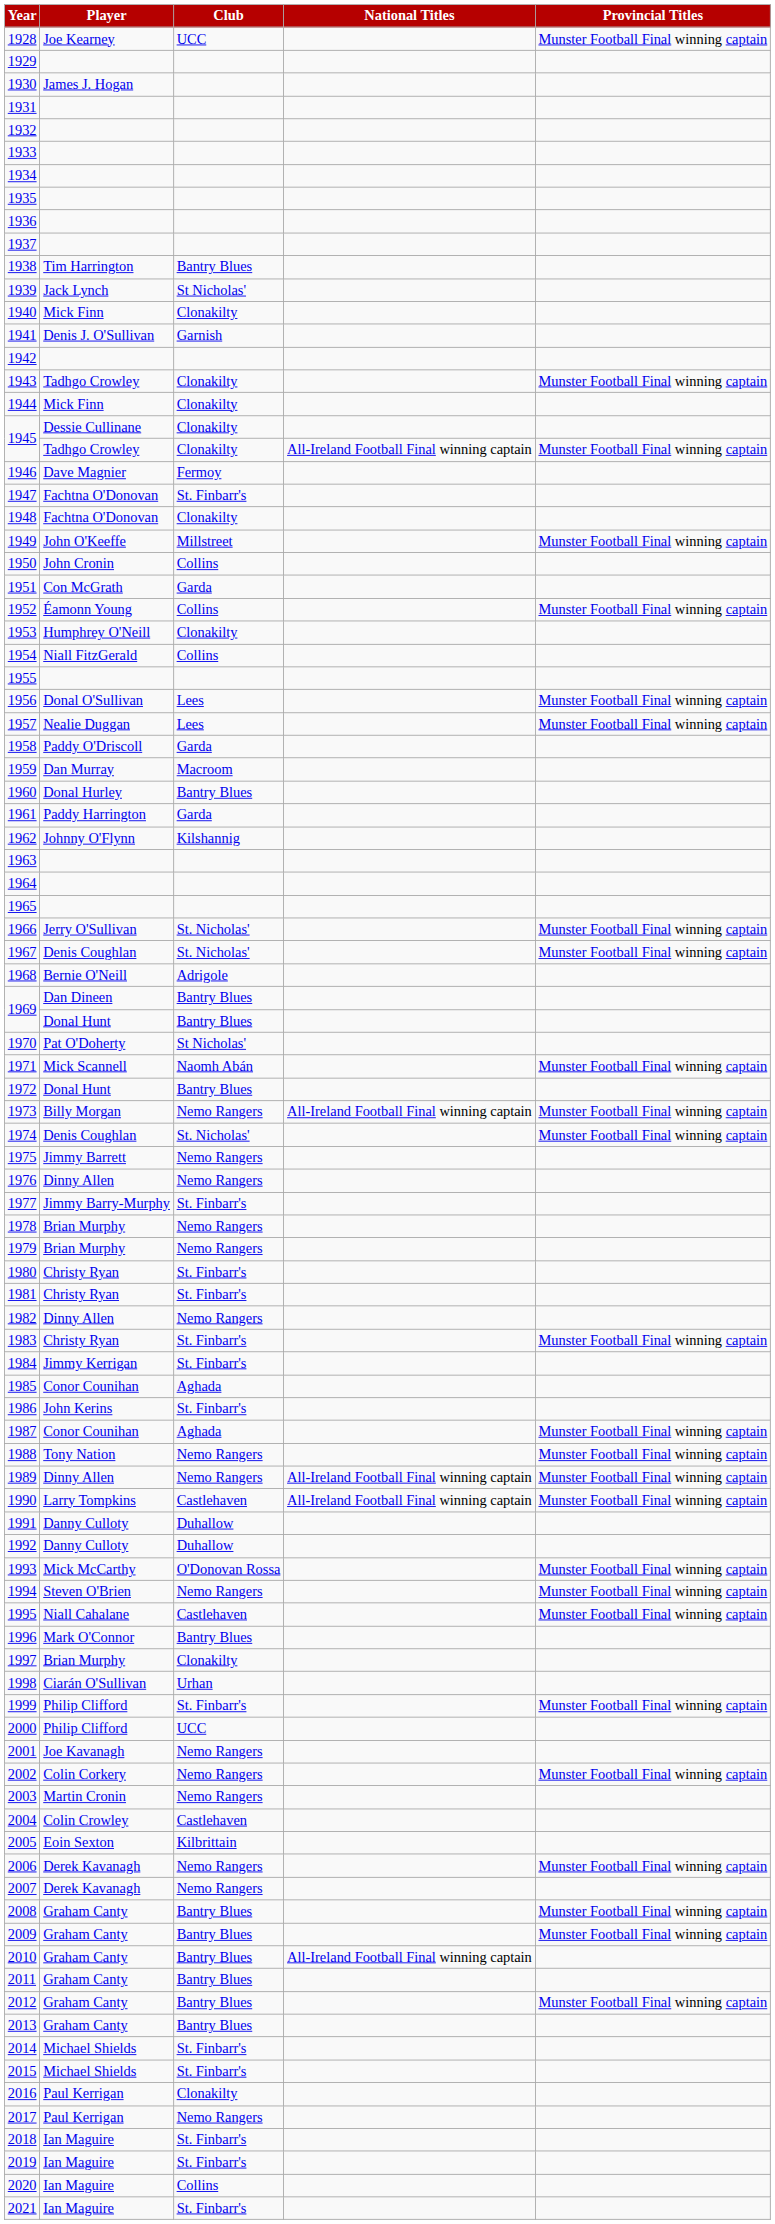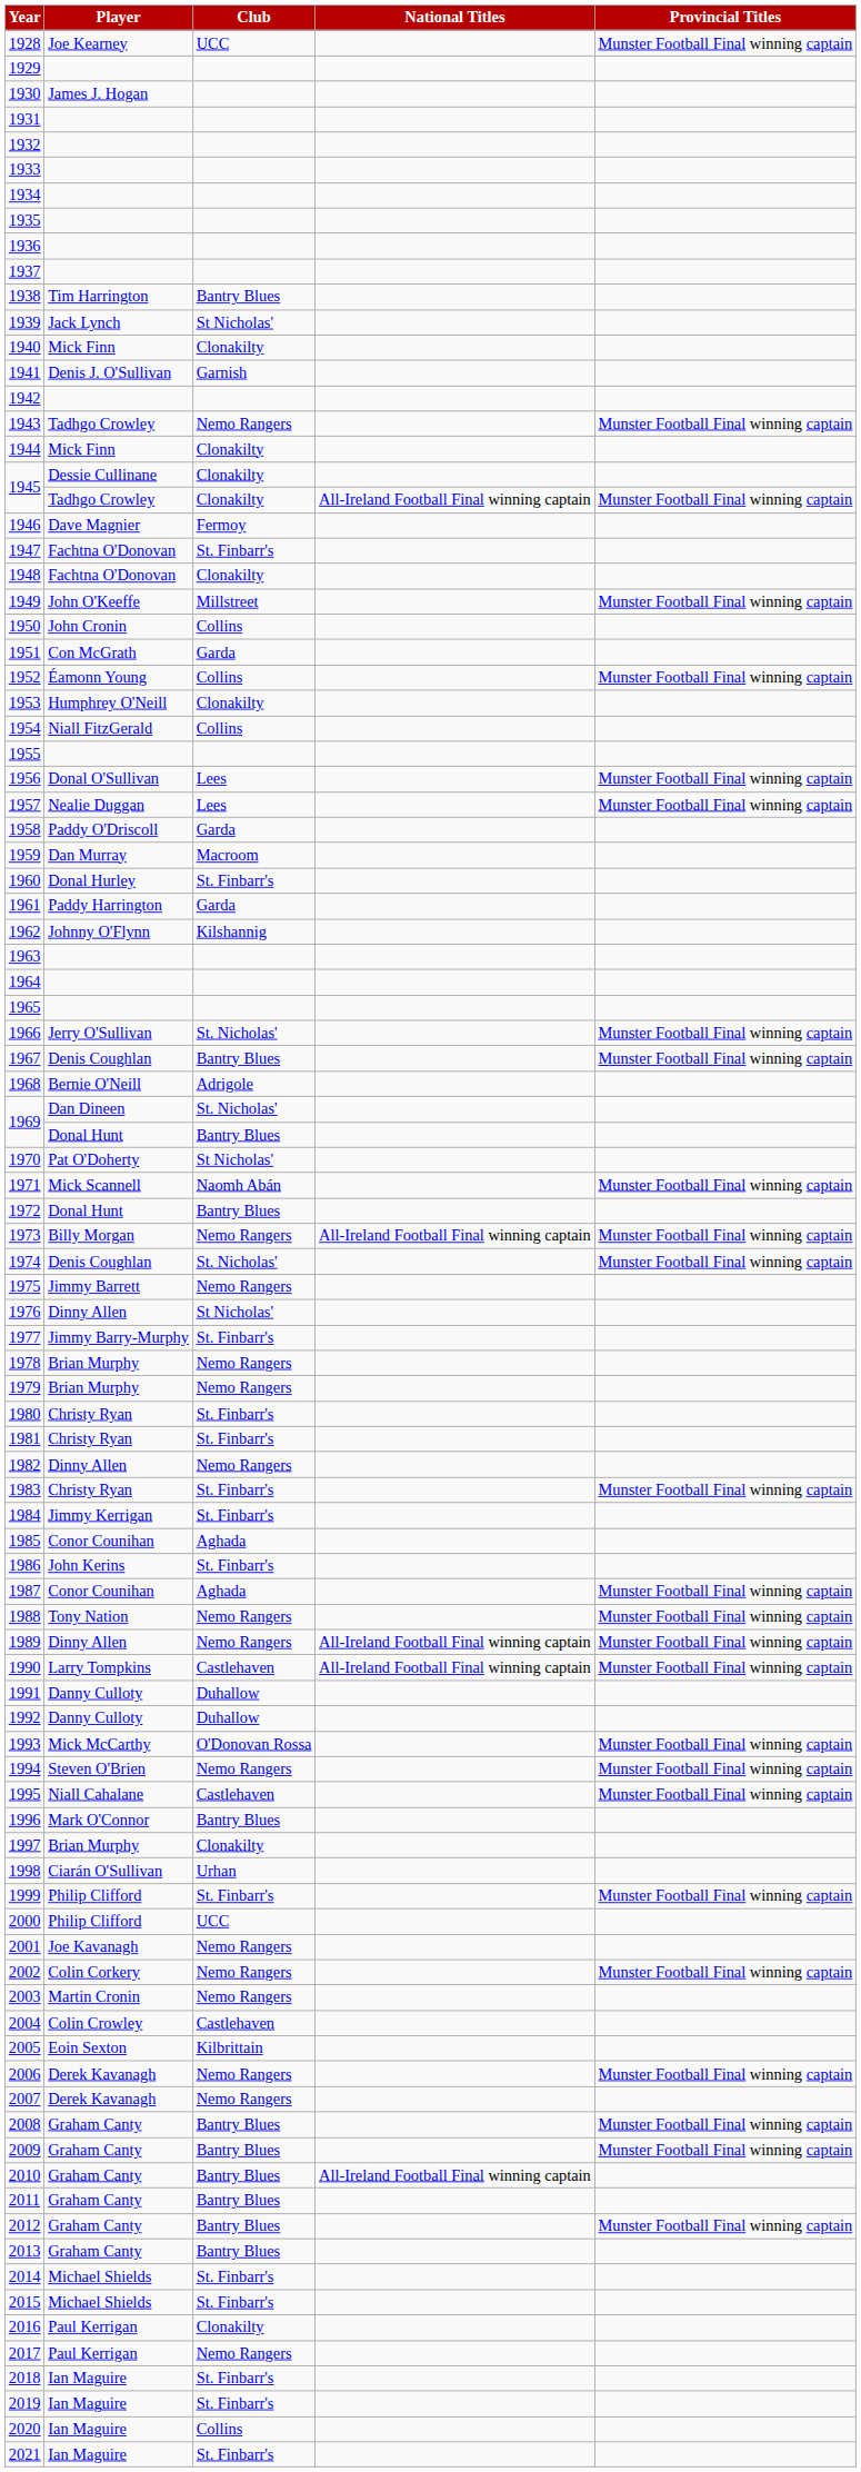1943 | Club: Clonakilty -> Nemo Rangers
1960 | Club: Bantry Blues -> St. Finbarr's
1967 | Club: St. Nicholas' -> Bantry Blues
1969 / Dan Dineen | Club: Bantry Blues -> St. Nicholas'
1976 | Club: Nemo Rangers -> St Nicholas'
